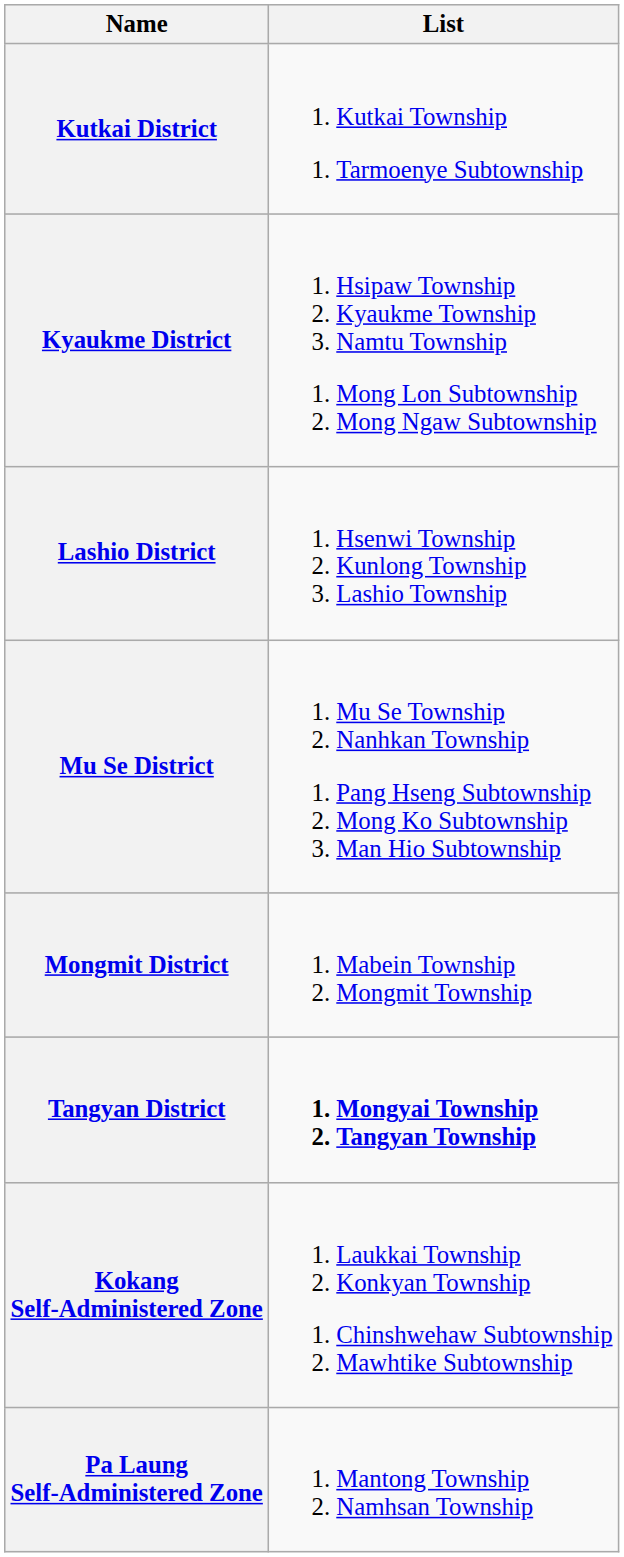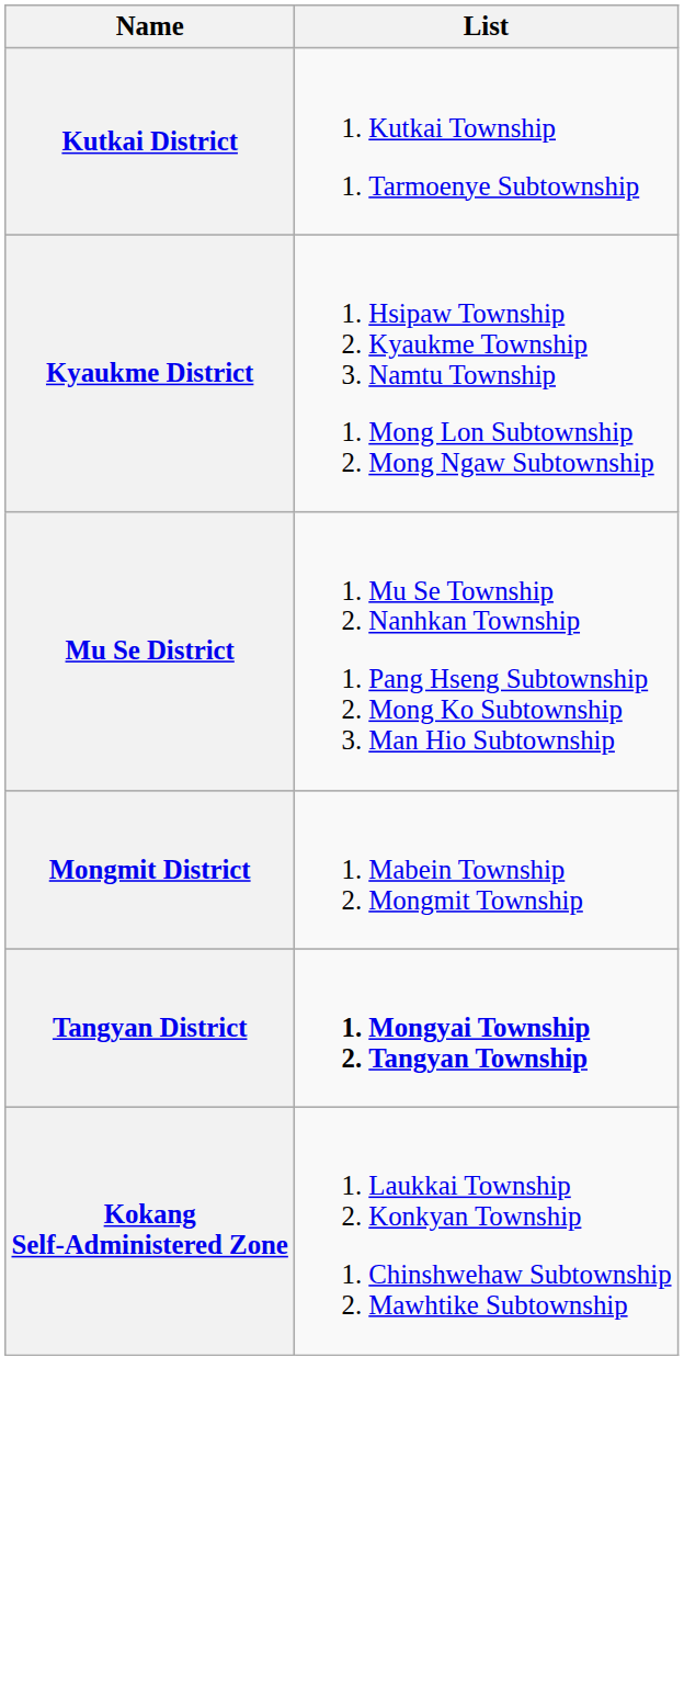- row: Lashio District | Hsenwi Township Kunlong Township Lashio Township
- row: Pa Laung Self-Administered Zone | Mantong Township Namhsan Township
